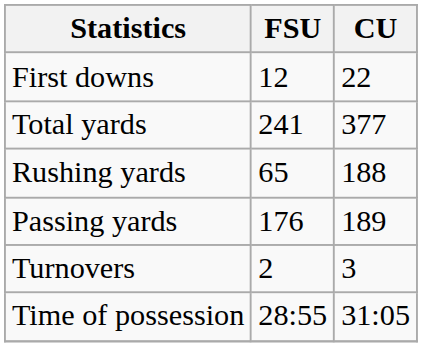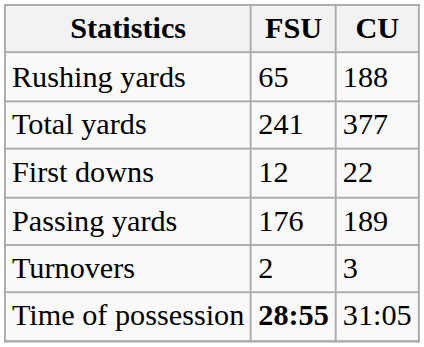rows swapped: First downs <-> Rushing yards
Time of possession | FSU: normal -> bold
